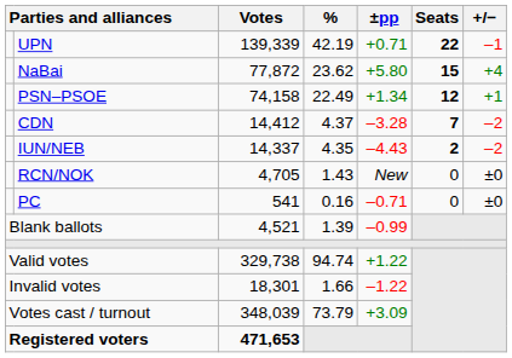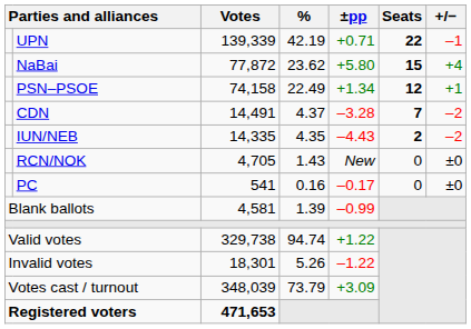CDN | Votes: 14,412 -> 14,491
IUN/NEB | Votes: 14,337 -> 14,335
PC | ±pp: –0.71 -> –0.17
Blank ballots | Votes: 4,521 -> 4,581
Invalid votes | %: 1.66 -> 5.26
